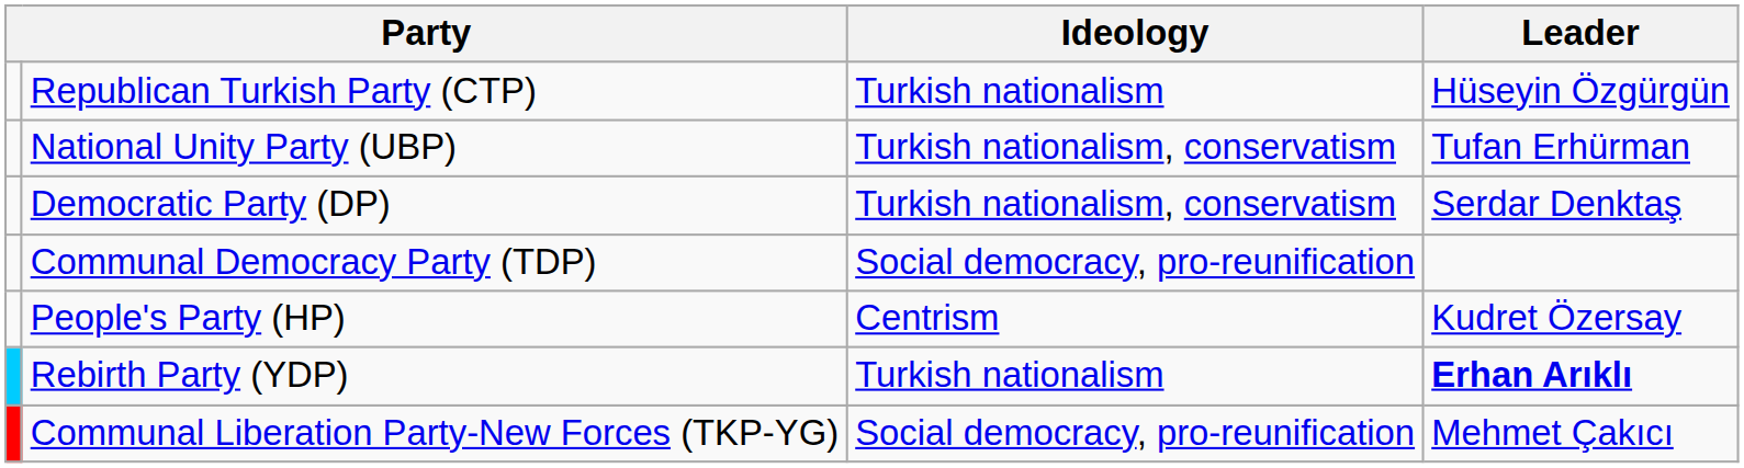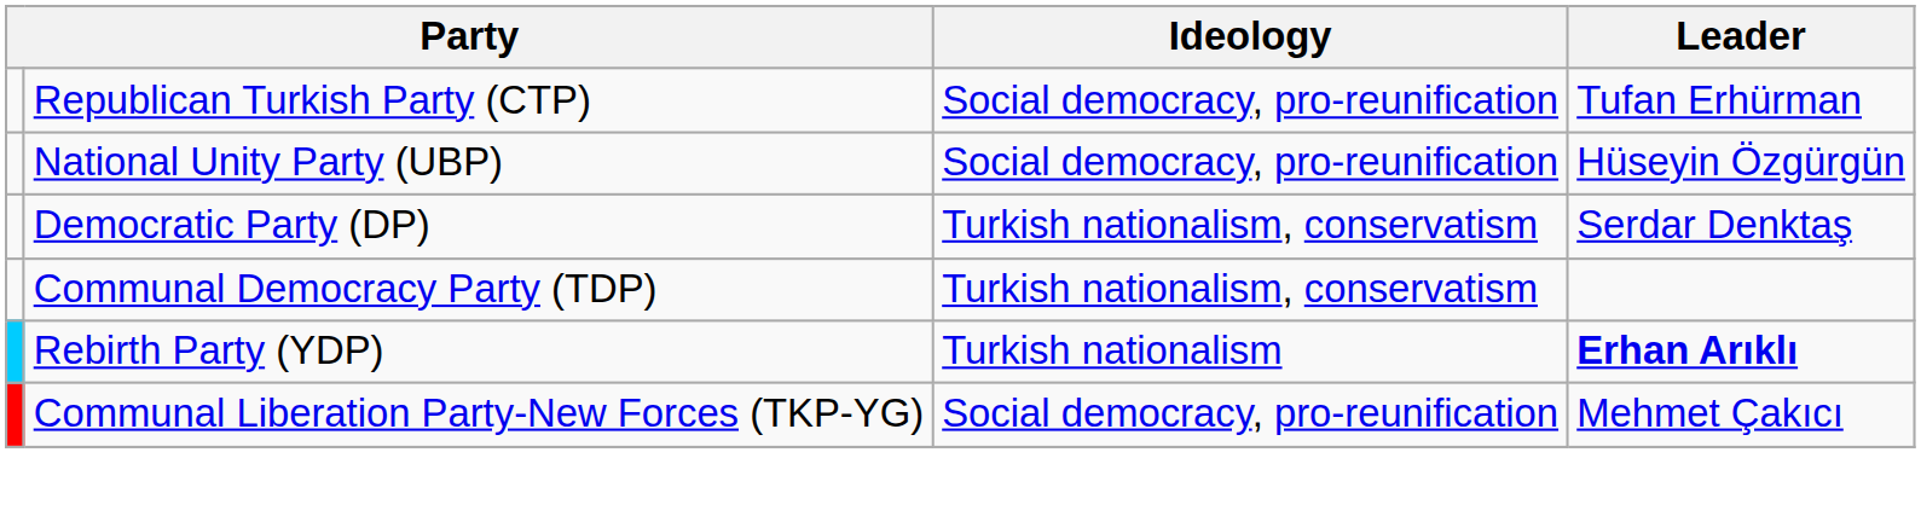Republican Turkish Party (CTP) | Ideology: Turkish nationalism -> Social democracy, pro-reunification
Republican Turkish Party (CTP) | Leader: Hüseyin Özgürgün -> Tufan Erhürman
National Unity Party (UBP) | Ideology: Turkish nationalism, conservatism -> Social democracy, pro-reunification
National Unity Party (UBP) | Leader: Tufan Erhürman -> Hüseyin Özgürgün
Communal Democracy Party (TDP) | Ideology: Social democracy, pro-reunification -> Turkish nationalism, conservatism
- row: People's Party (HP) | Centrism | Kudret Özersay
